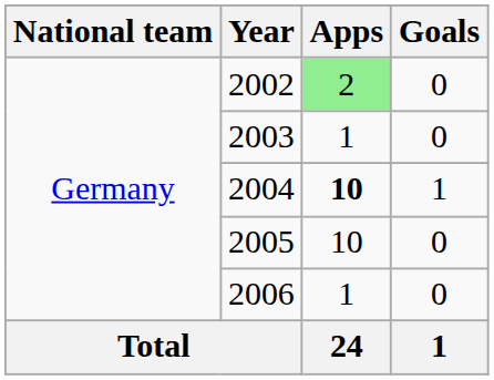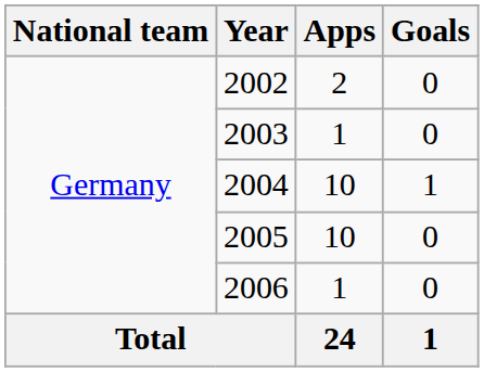2002 | Apps: lightgreen background -> no background
2004 | Apps: bold -> normal
